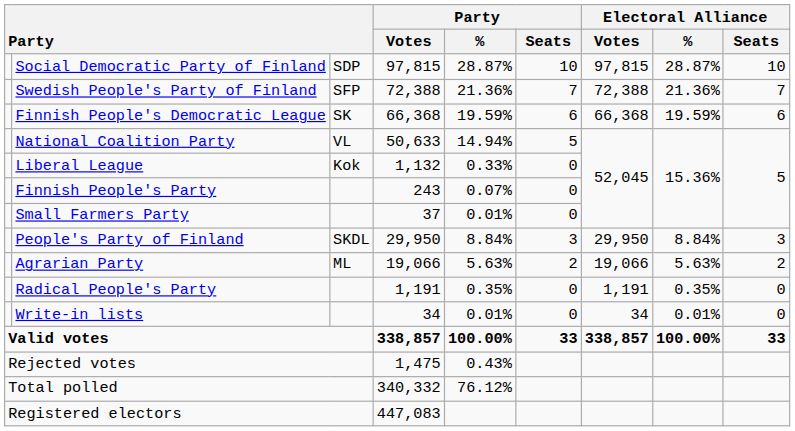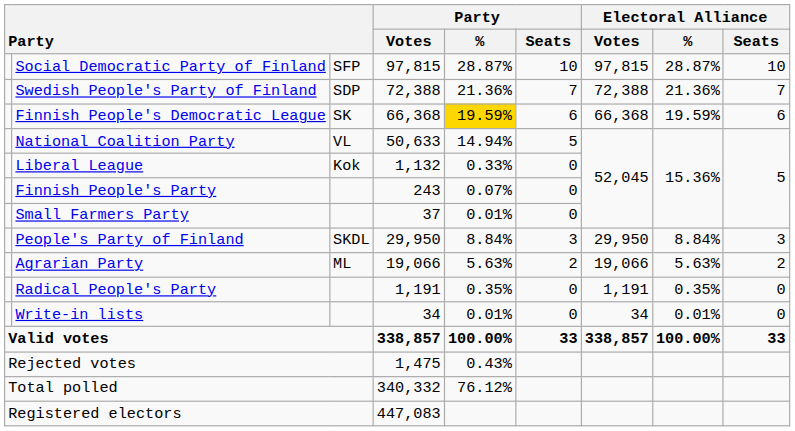Social Democratic Party of Finland | column 3: SDP -> SFP
Swedish People's Party of Finland | column 3: SFP -> SDP
Finnish People's Democratic League | Party / %: no background -> gold background
